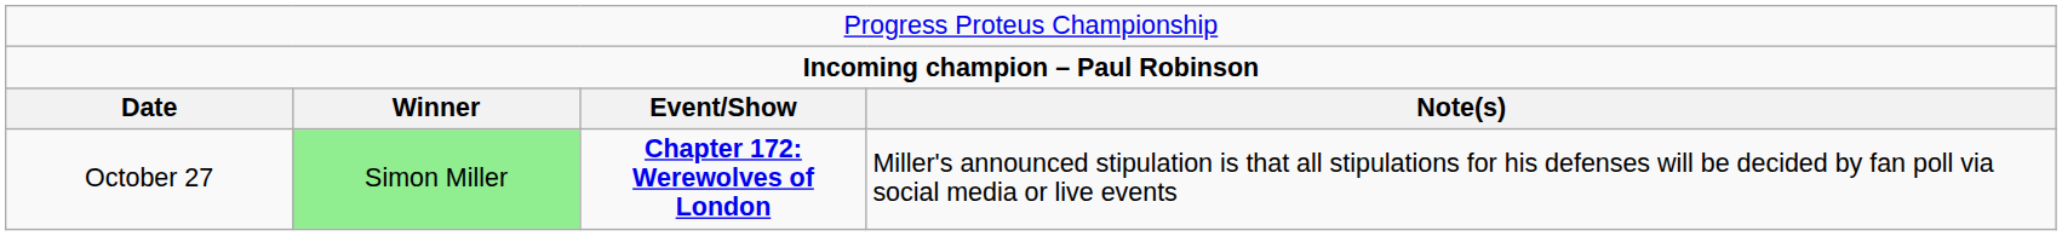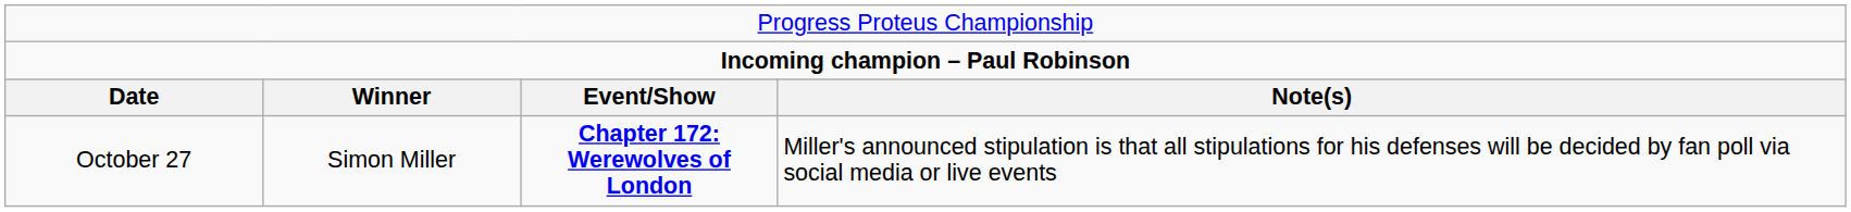October 27 | column 2: lightgreen background -> no background
